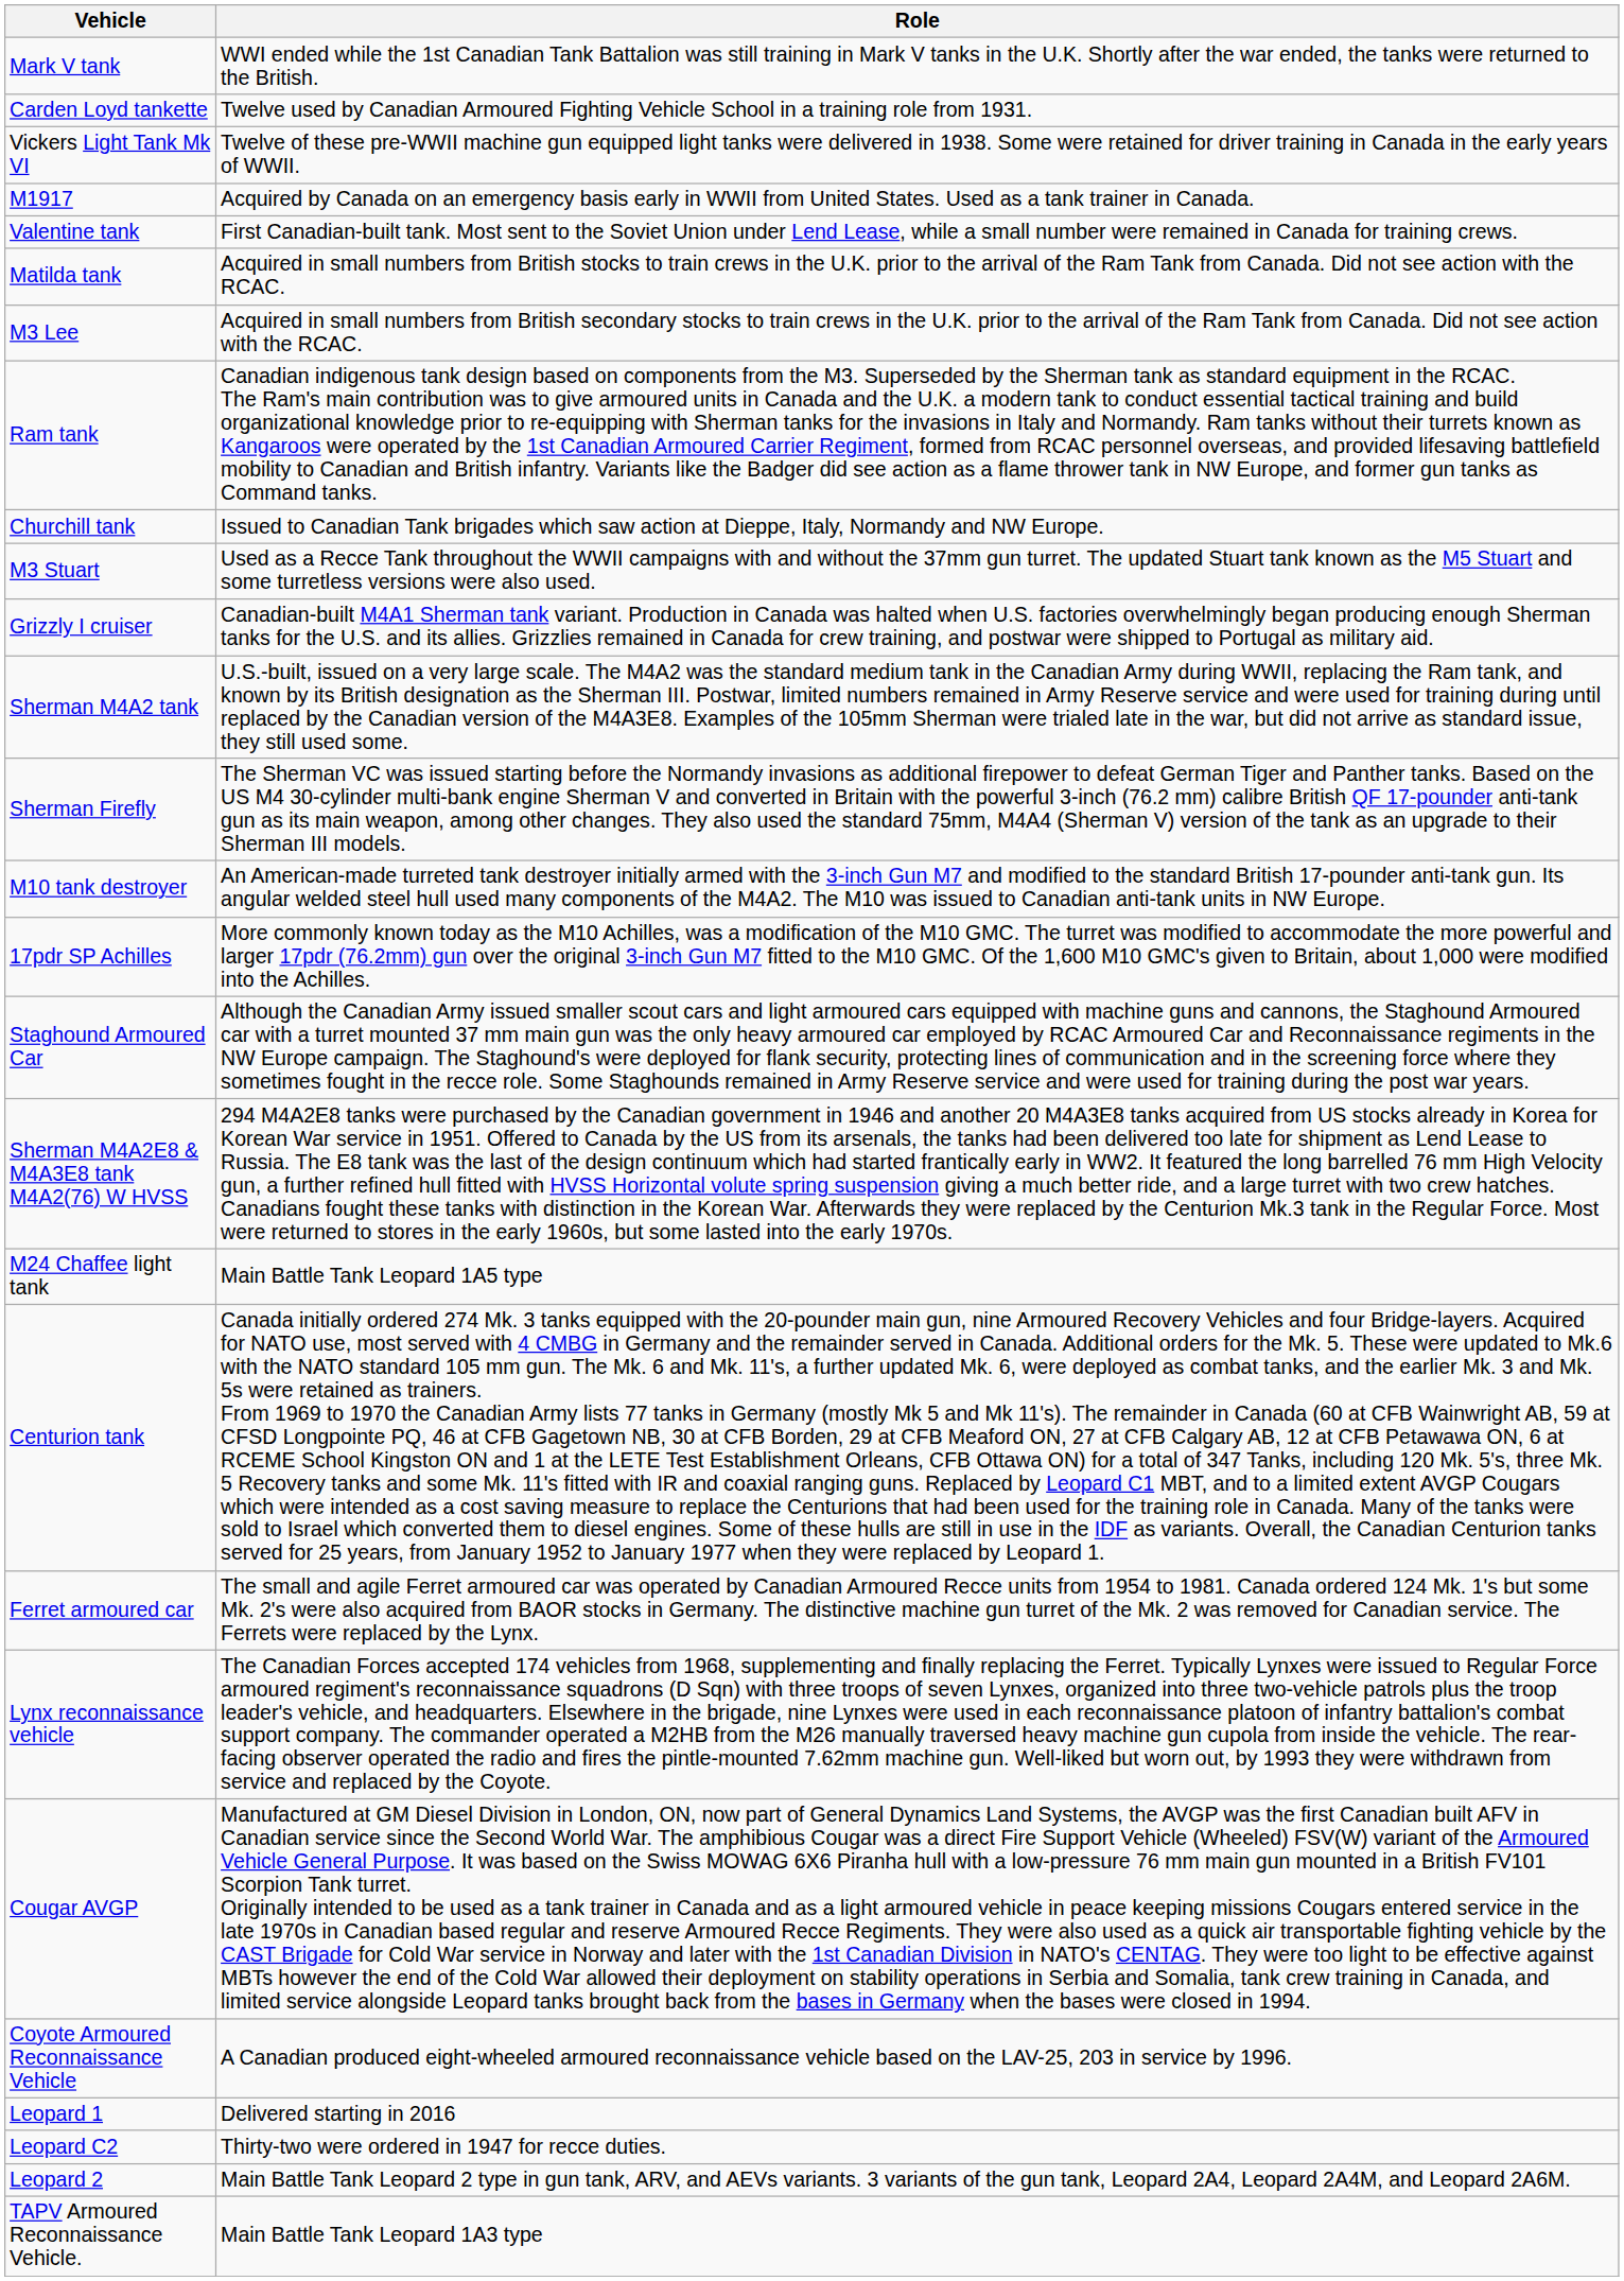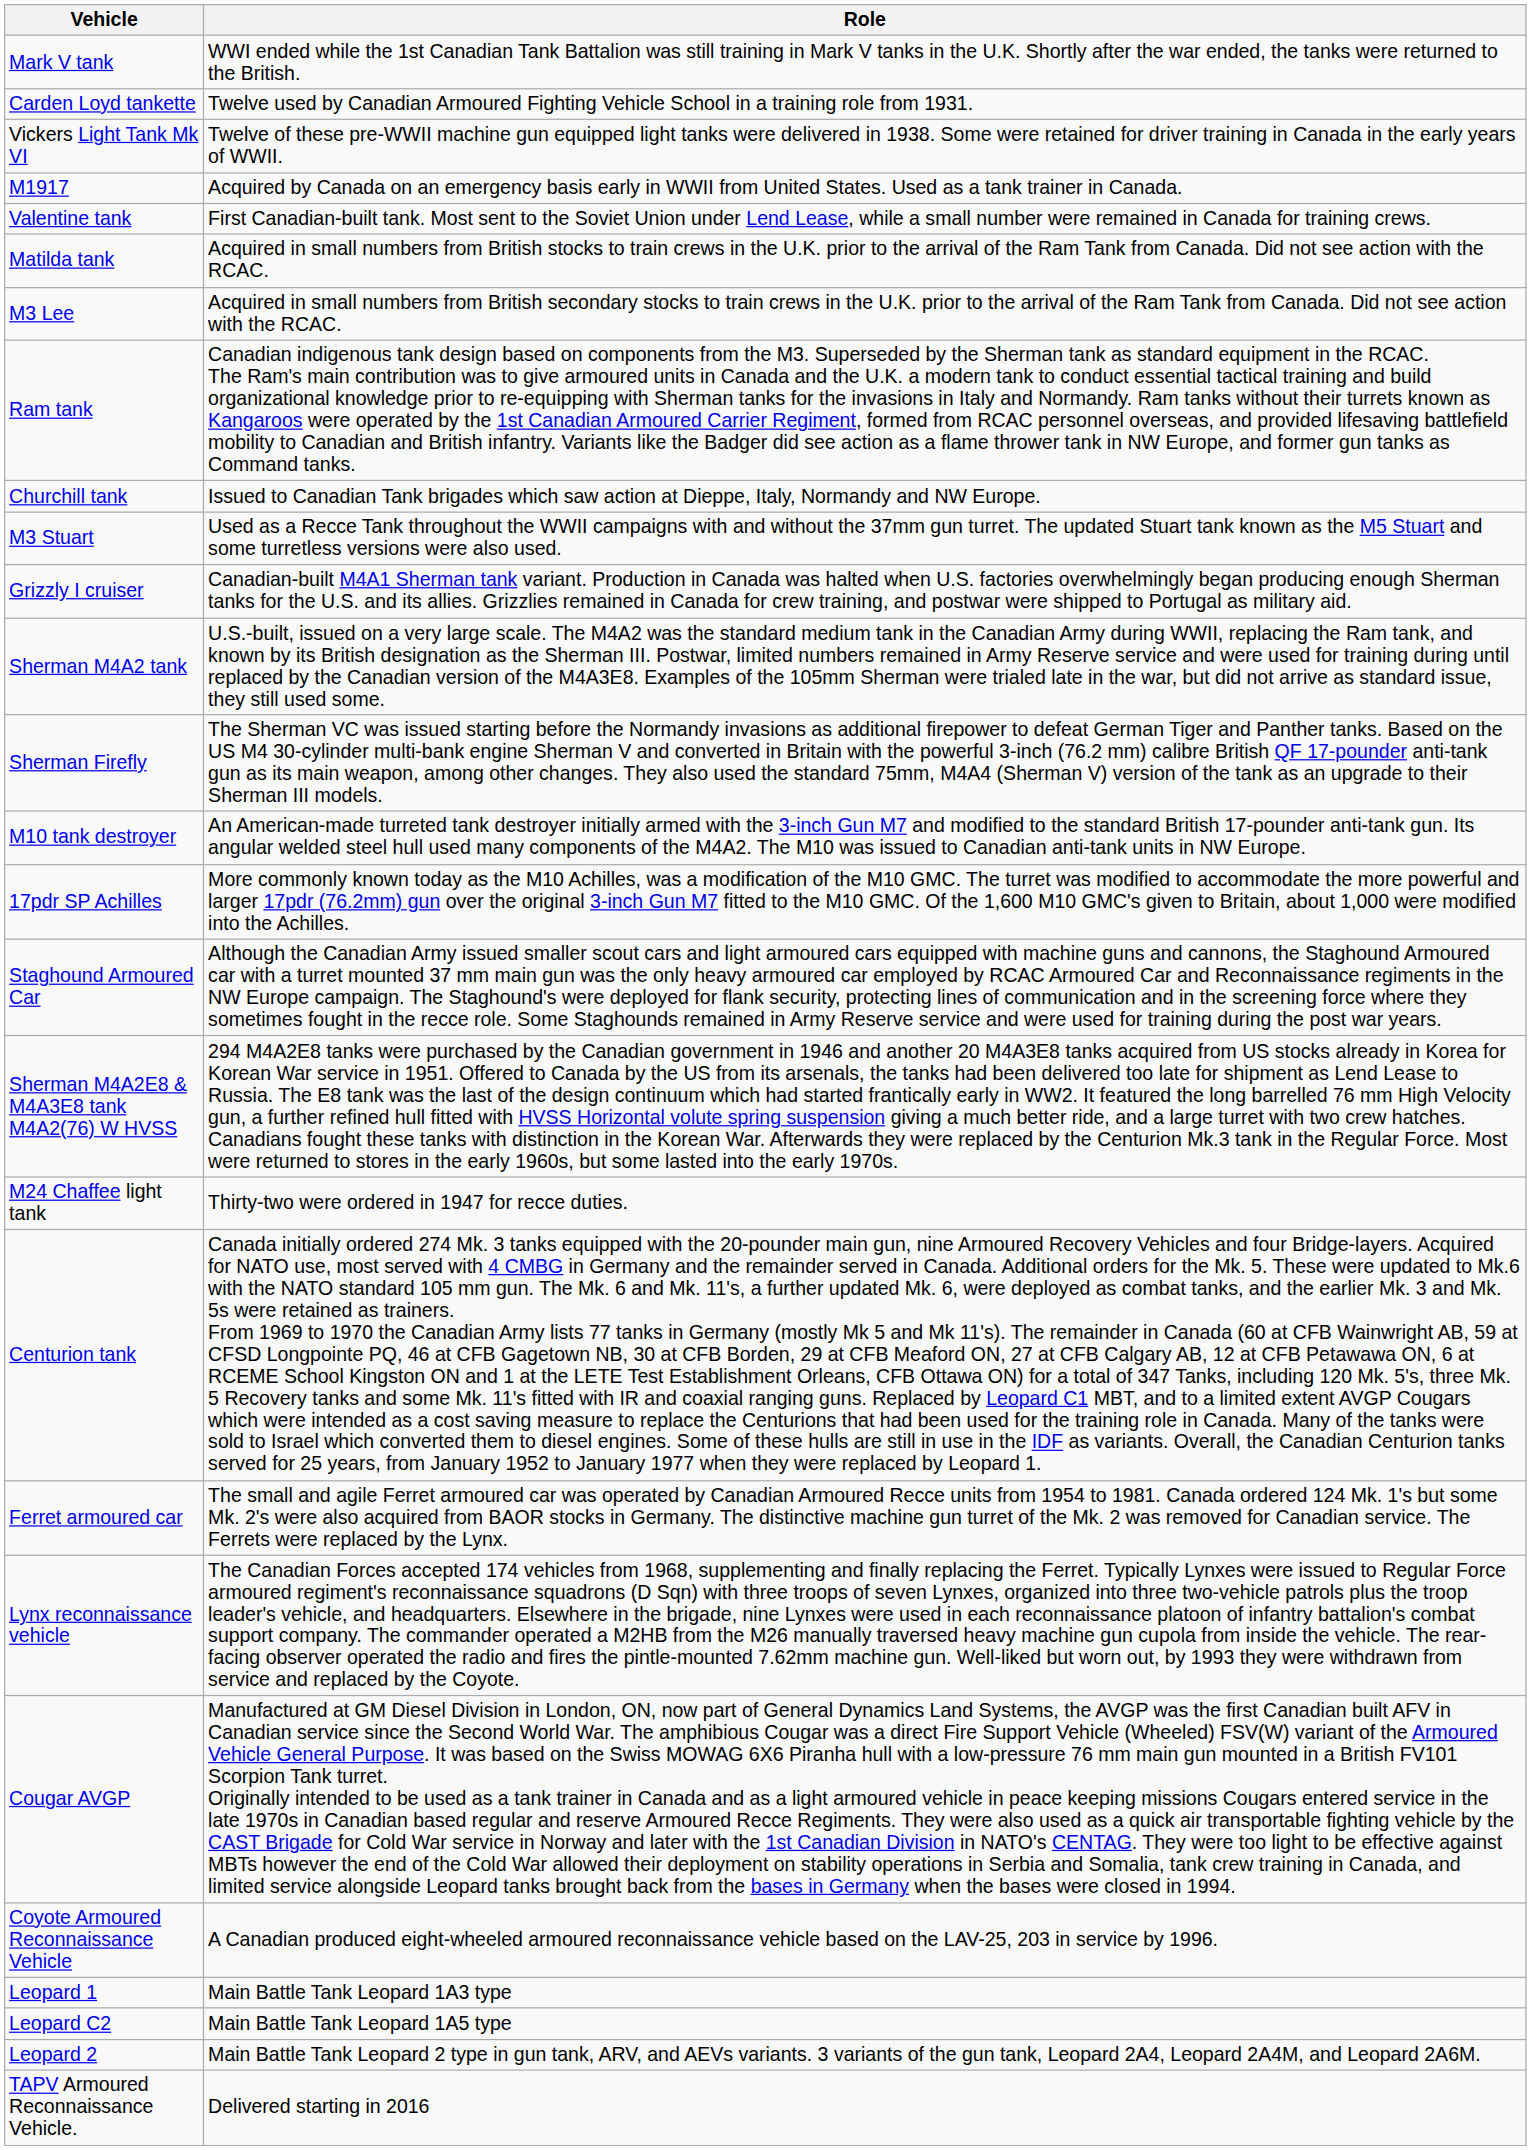M24 Chaffee light tank | Role: Main Battle Tank Leopard 1A5 type -> Thirty-two were ordered in 1947 for recce duties.
Leopard 1 | Role: Delivered starting in 2016 -> Main Battle Tank Leopard 1A3 type
Leopard C2 | Role: Thirty-two were ordered in 1947 for recce duties. -> Main Battle Tank Leopard 1A5 type
TAPV Armoured Reconnaissance Vehicle. | Role: Main Battle Tank Leopard 1A3 type -> Delivered starting in 2016
